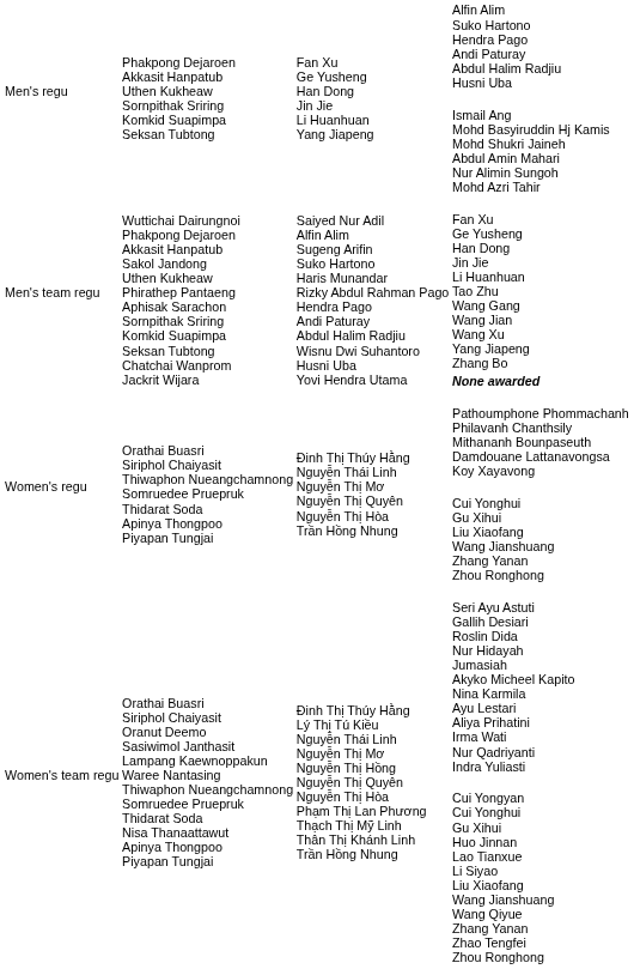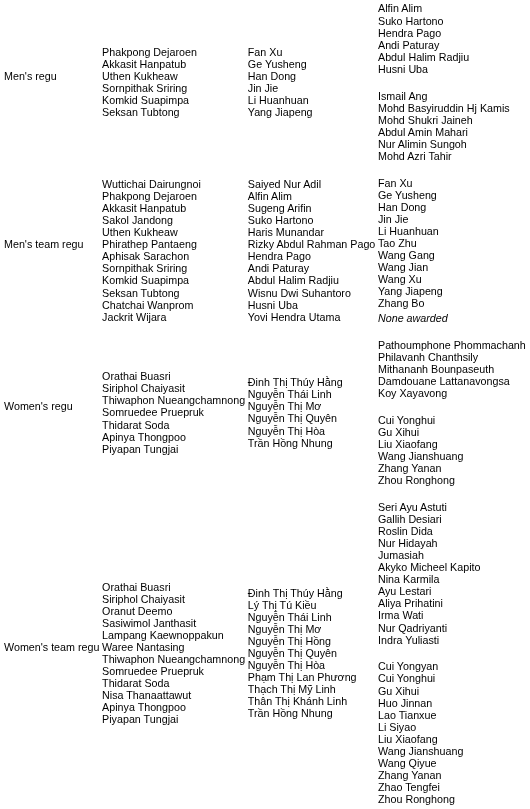None awarded | column 4: bold -> normal
